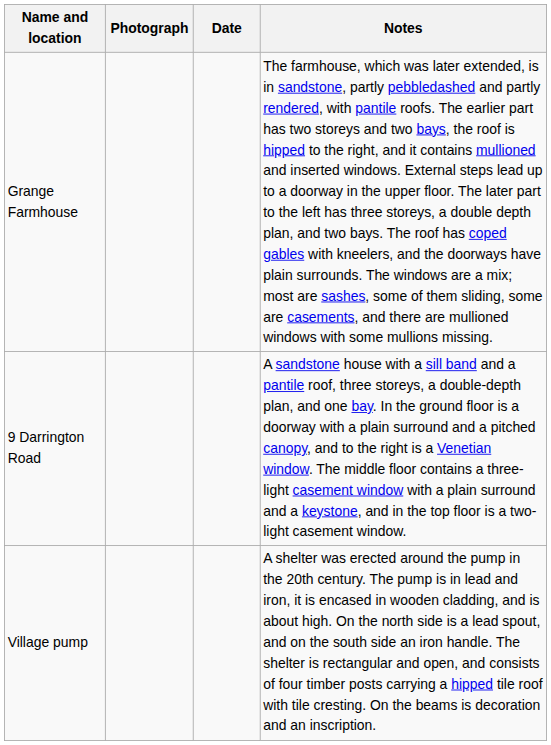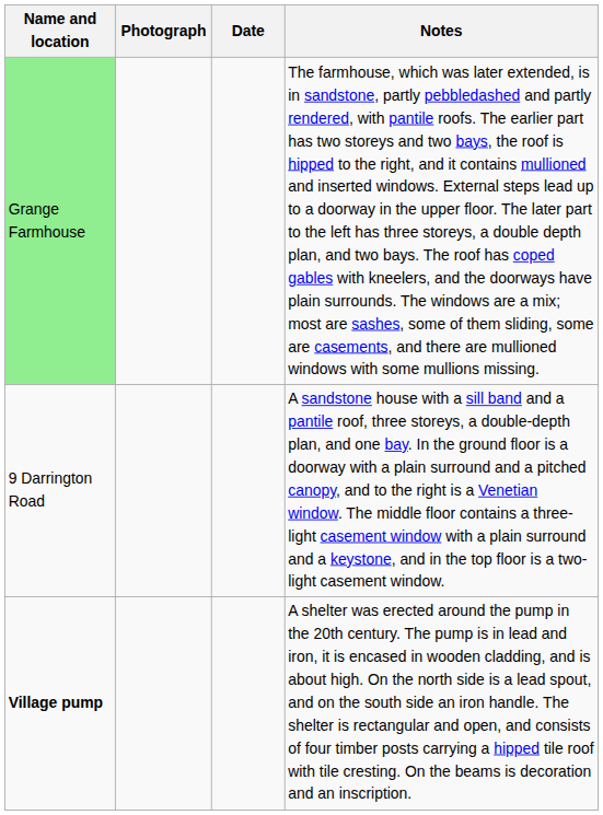Grange Farmhouse | Name and location: no background -> lightgreen background
Village pump | Name and location: normal -> bold
